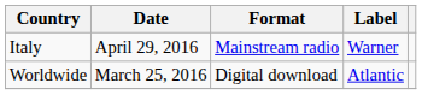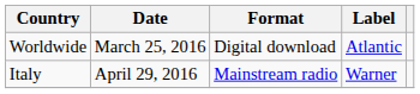rows swapped: Worldwide <-> Italy
